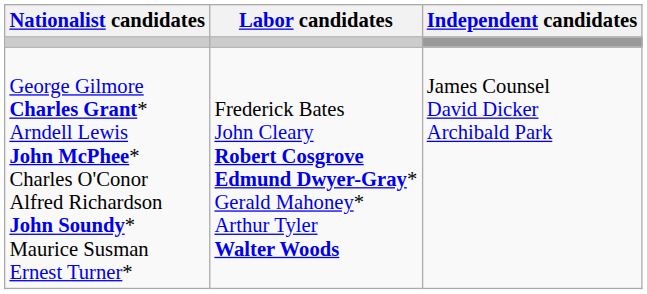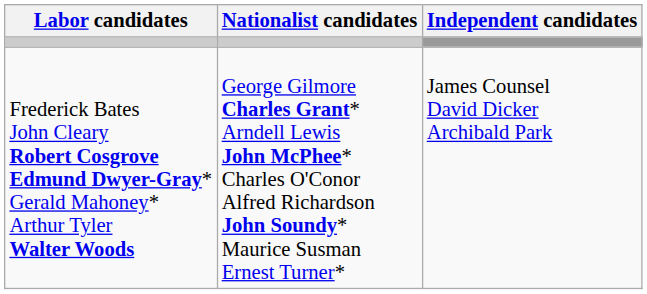columns swapped: Labor candidates <-> Nationalist candidates
